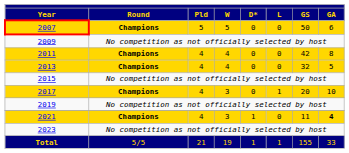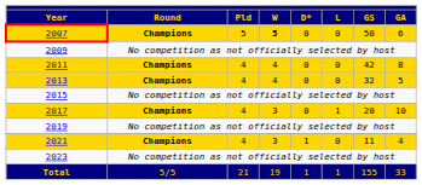2007 | W: normal -> bold
2021 | GA: bold -> normal
